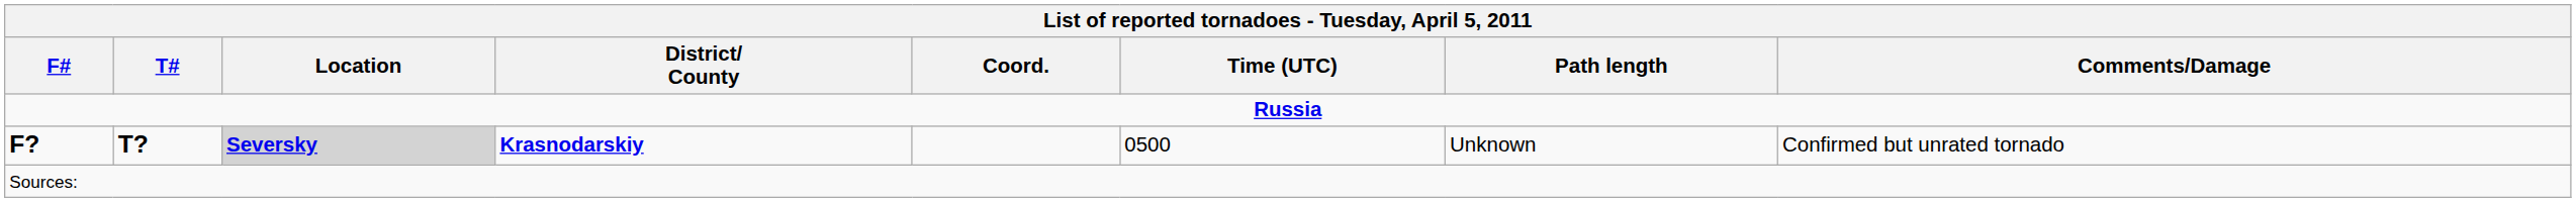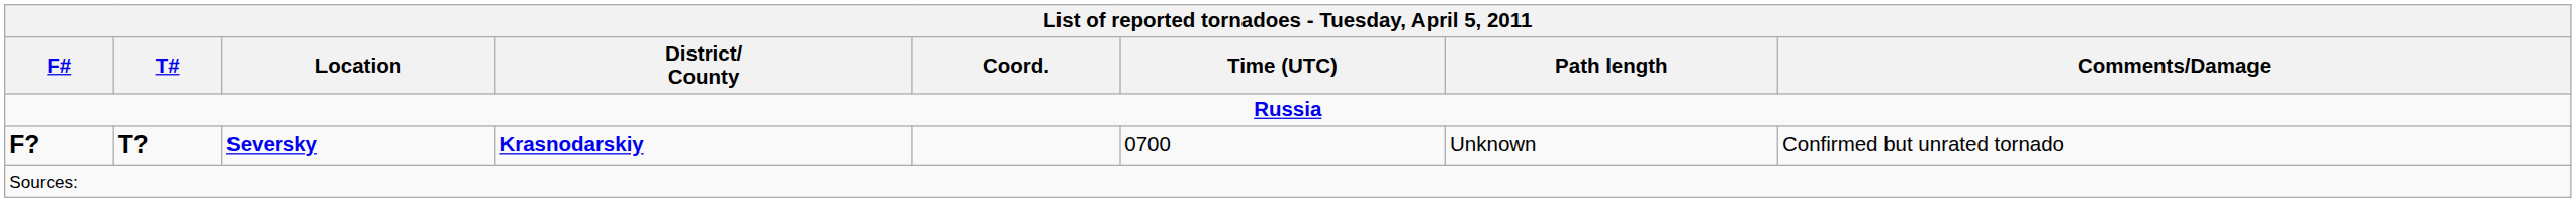F? | Location: lightgrey background -> no background
F? | Time (UTC): 0500 -> 0700
